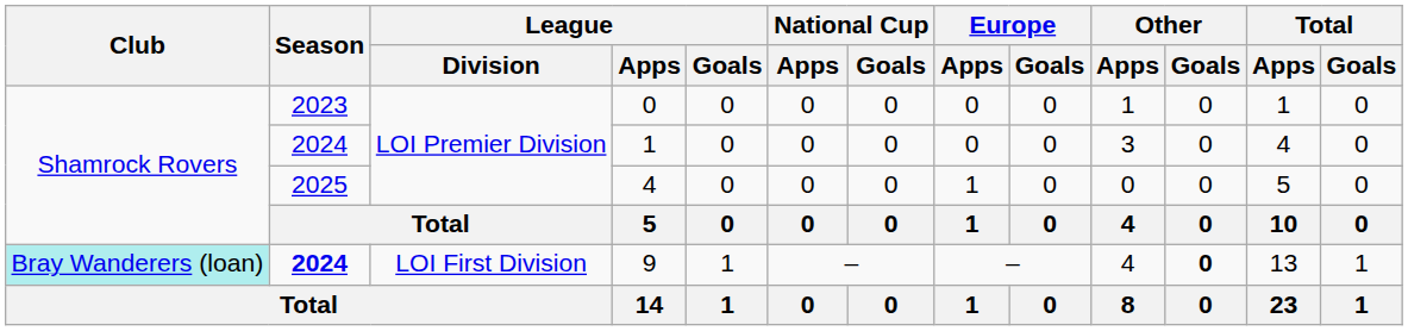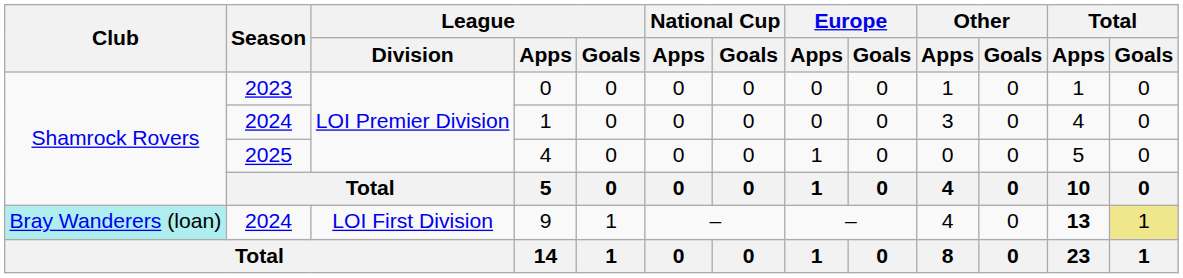9 | Season: bold -> normal
9 | Other / Goals: bold -> normal
9 | Total / Apps: normal -> bold
9 | Total / Goals: no background -> khaki background
